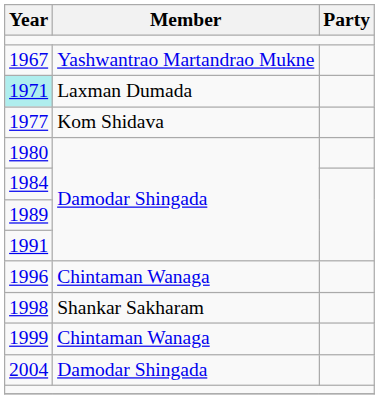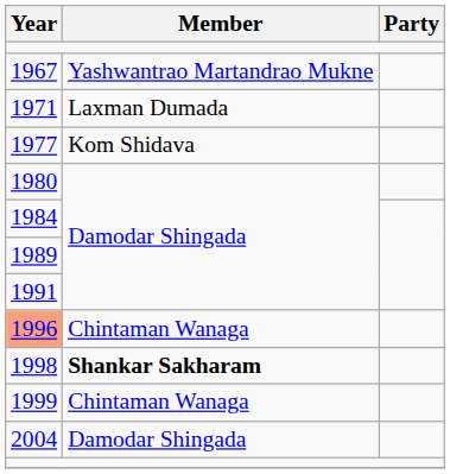1971 | Year: paleturquoise background -> no background
1996 | Year: no background -> lightsalmon background
1998 | Member: normal -> bold
